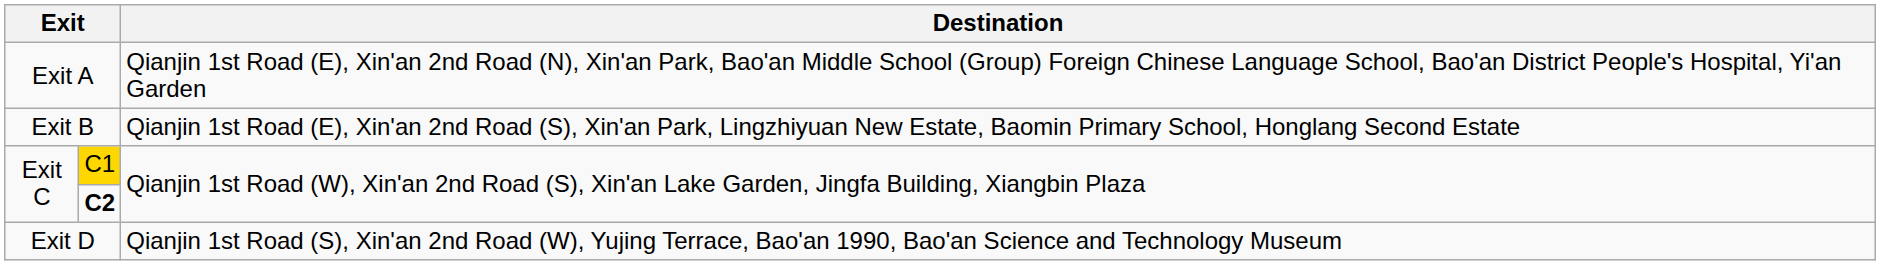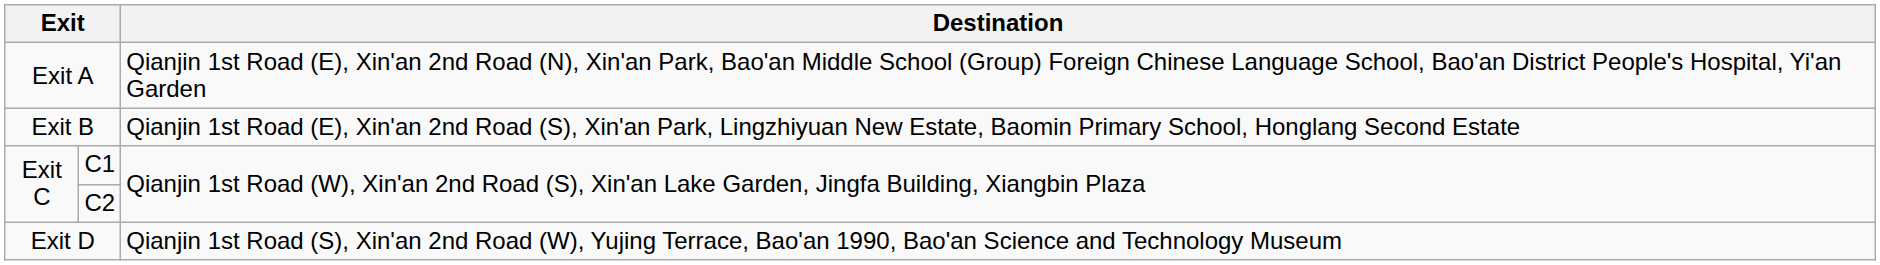C1 | column 2: gold background -> no background
C2 | column 2: bold -> normal
